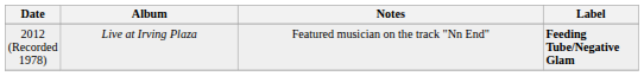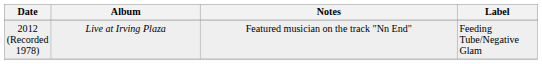2012 (Recorded 1978) | Label: bold -> normal
